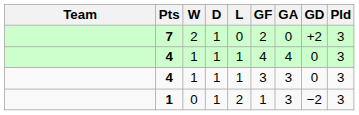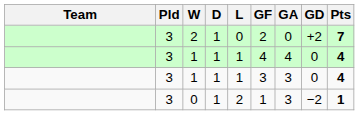columns swapped: Pld <-> Pts
